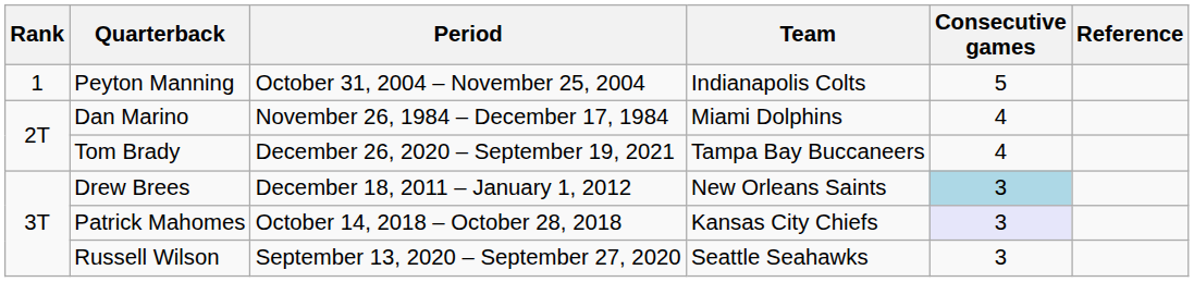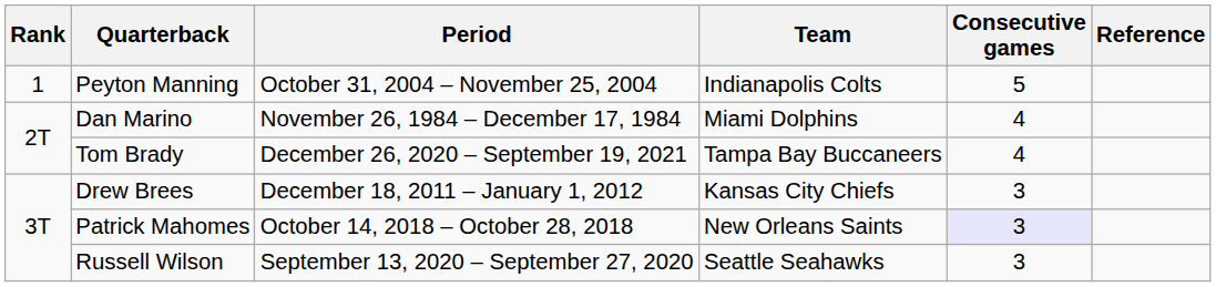Drew Brees | Team: New Orleans Saints -> Kansas City Chiefs
Drew Brees | Consecutive games: lightblue background -> no background
Patrick Mahomes | Team: Kansas City Chiefs -> New Orleans Saints
